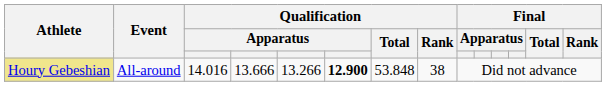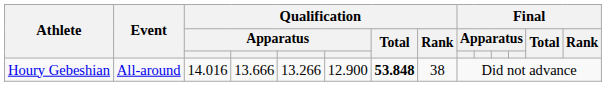row 4 | Athlete: khaki background -> no background
row 4 | column 6: bold -> normal
row 4 | Qualification / Total: normal -> bold
